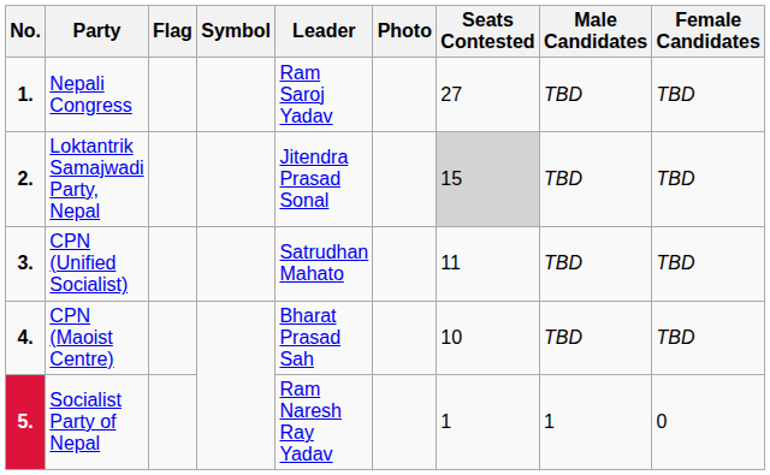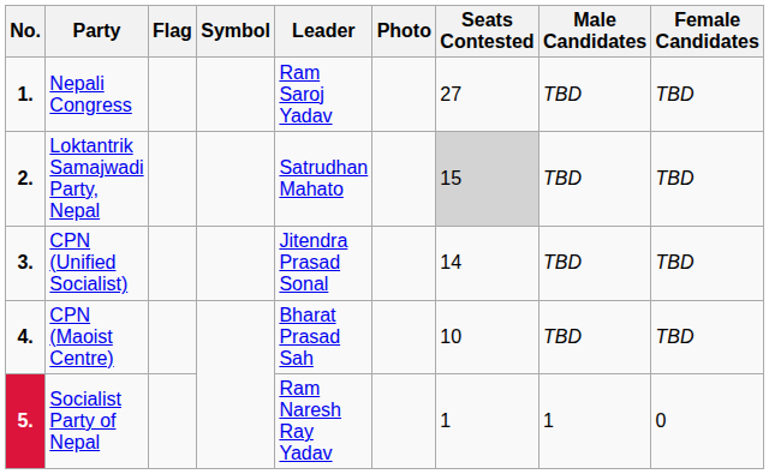Loktantrik Samajwadi Party, Nepal | Leader: Jitendra Prasad Sonal -> Satrudhan Mahato
CPN (Unified Socialist) | Leader: Satrudhan Mahato -> Jitendra Prasad Sonal
CPN (Unified Socialist) | Seats Contested: 11 -> 14
